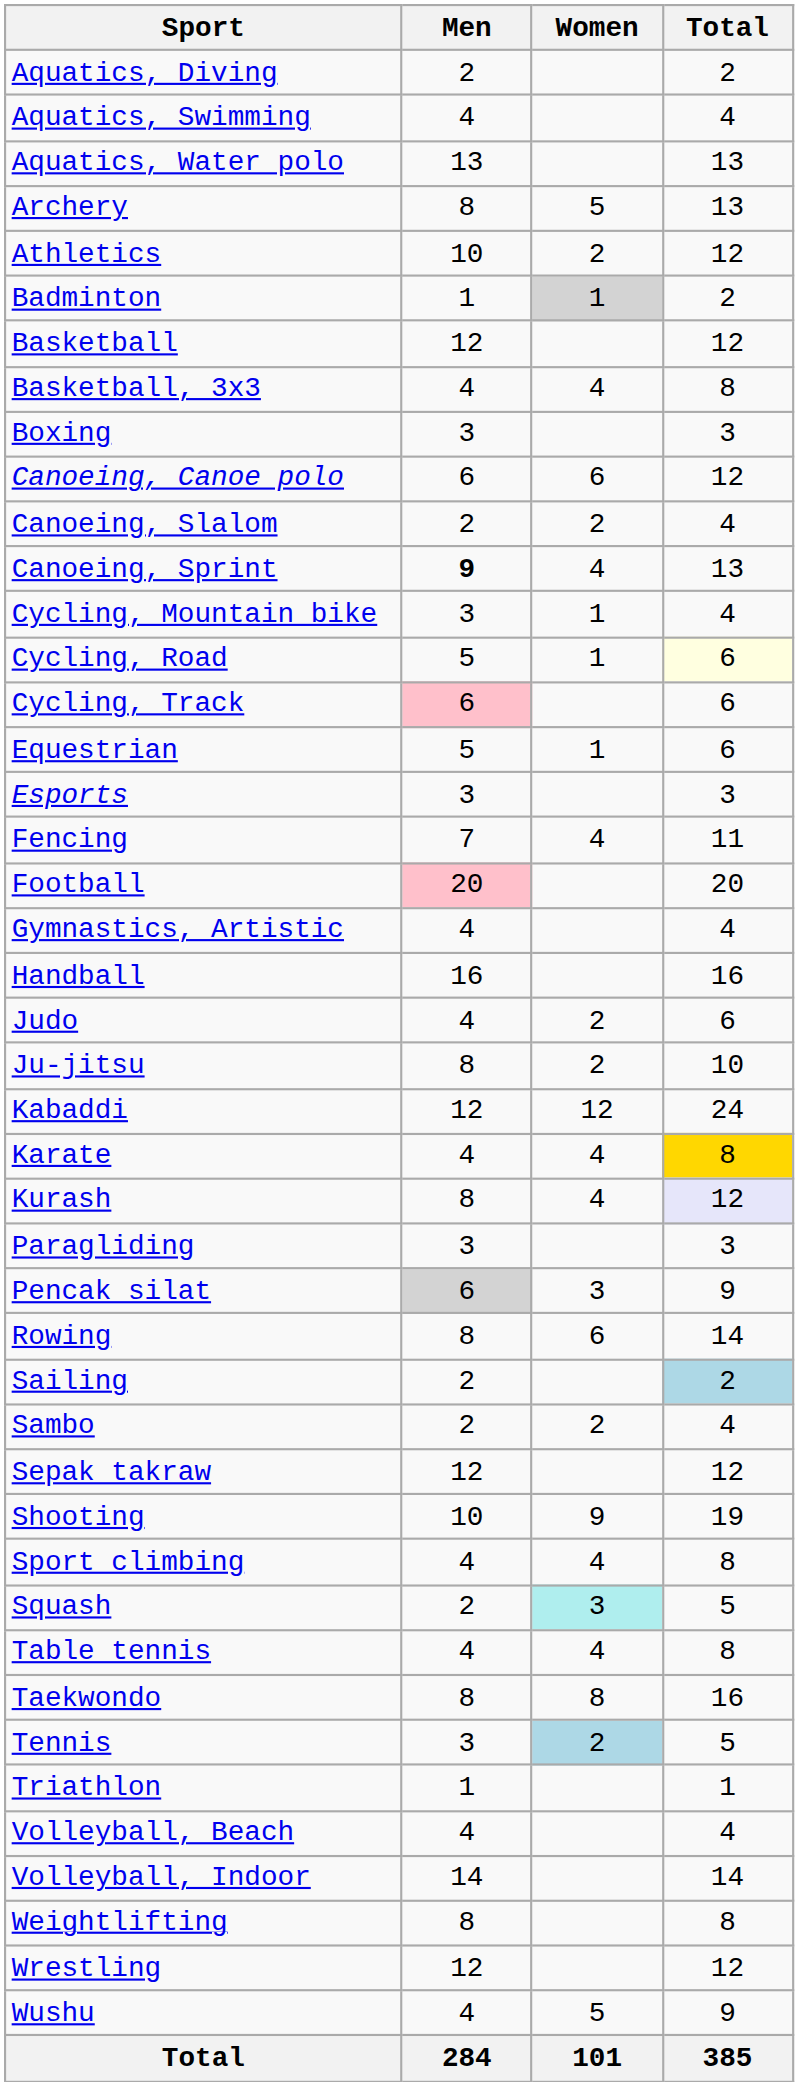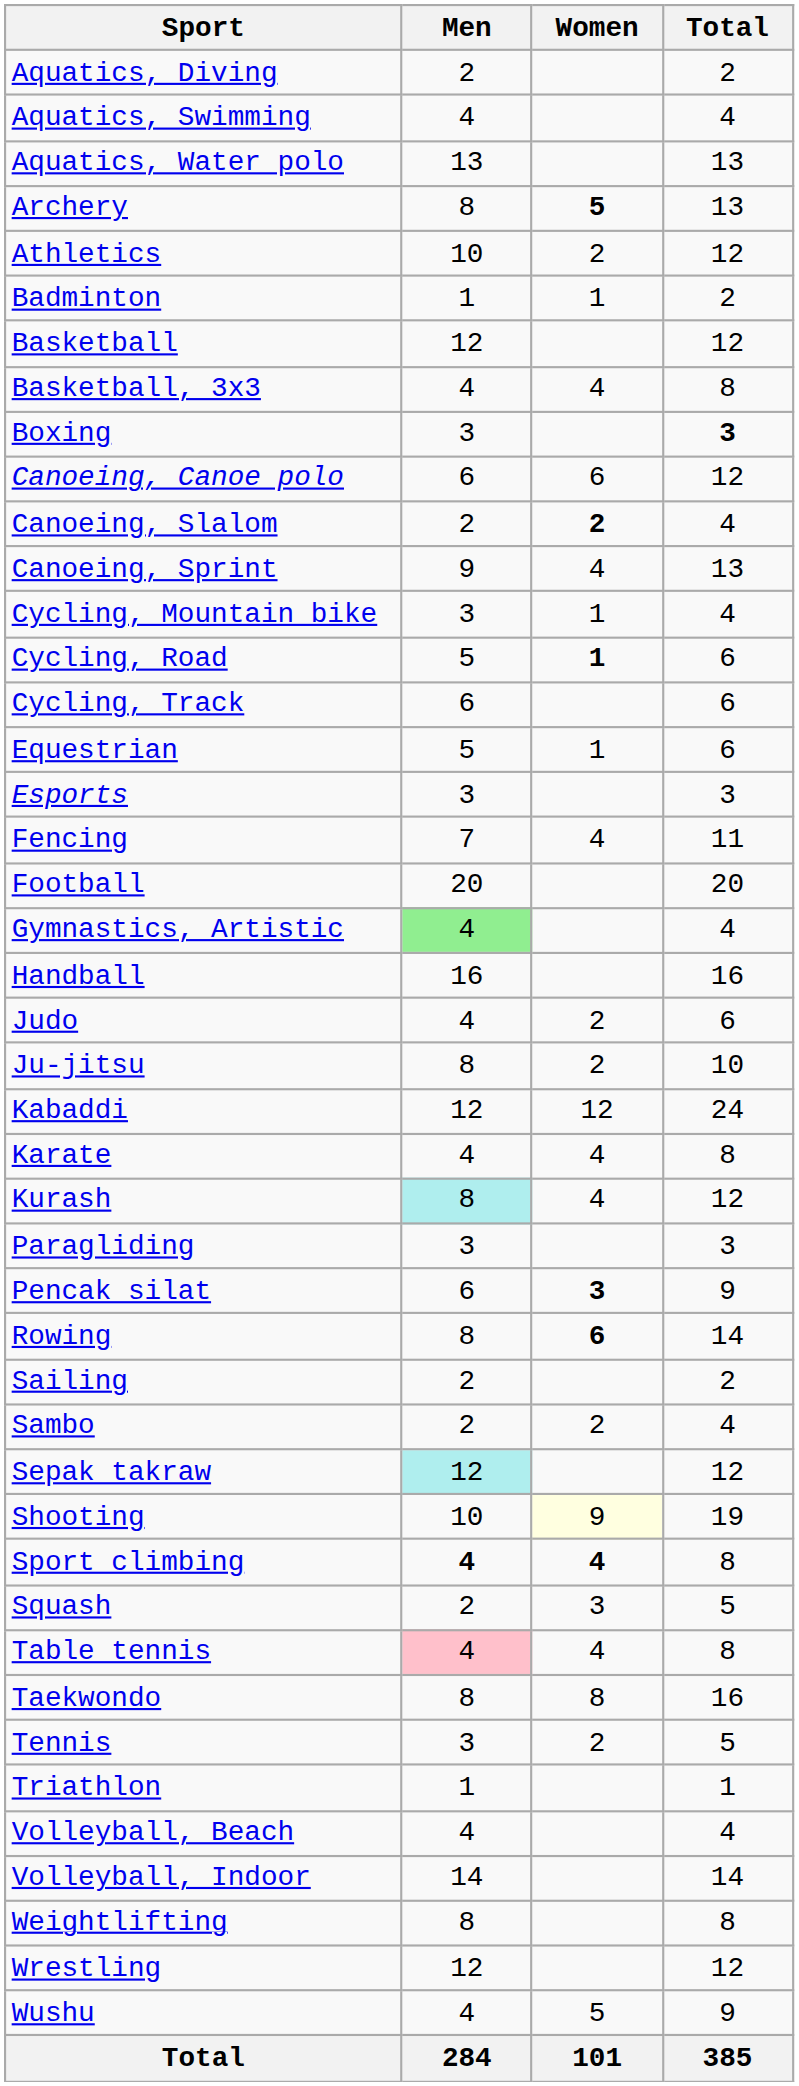Archery | Women: normal -> bold
Badminton | Women: lightgrey background -> no background
Boxing | Total: normal -> bold
Canoeing, Slalom | Women: normal -> bold
Canoeing, Sprint | Men: bold -> normal
Cycling, Road | Women: normal -> bold
Cycling, Road | Total: lightyellow background -> no background
Cycling, Track | Men: pink background -> no background
Football | Men: pink background -> no background
Gymnastics, Artistic | Men: no background -> lightgreen background
Karate | Total: gold background -> no background
Kurash | Men: no background -> paleturquoise background
Kurash | Total: lavender background -> no background
Pencak silat | Men: lightgrey background -> no background
Pencak silat | Women: normal -> bold
Rowing | Women: normal -> bold
Sailing | Total: lightblue background -> no background
Sepak takraw | Men: no background -> paleturquoise background
Shooting | Women: no background -> lightyellow background
Sport climbing | Men: normal -> bold
Sport climbing | Women: normal -> bold
Squash | Women: paleturquoise background -> no background
Table tennis | Men: no background -> pink background
Tennis | Women: lightblue background -> no background
